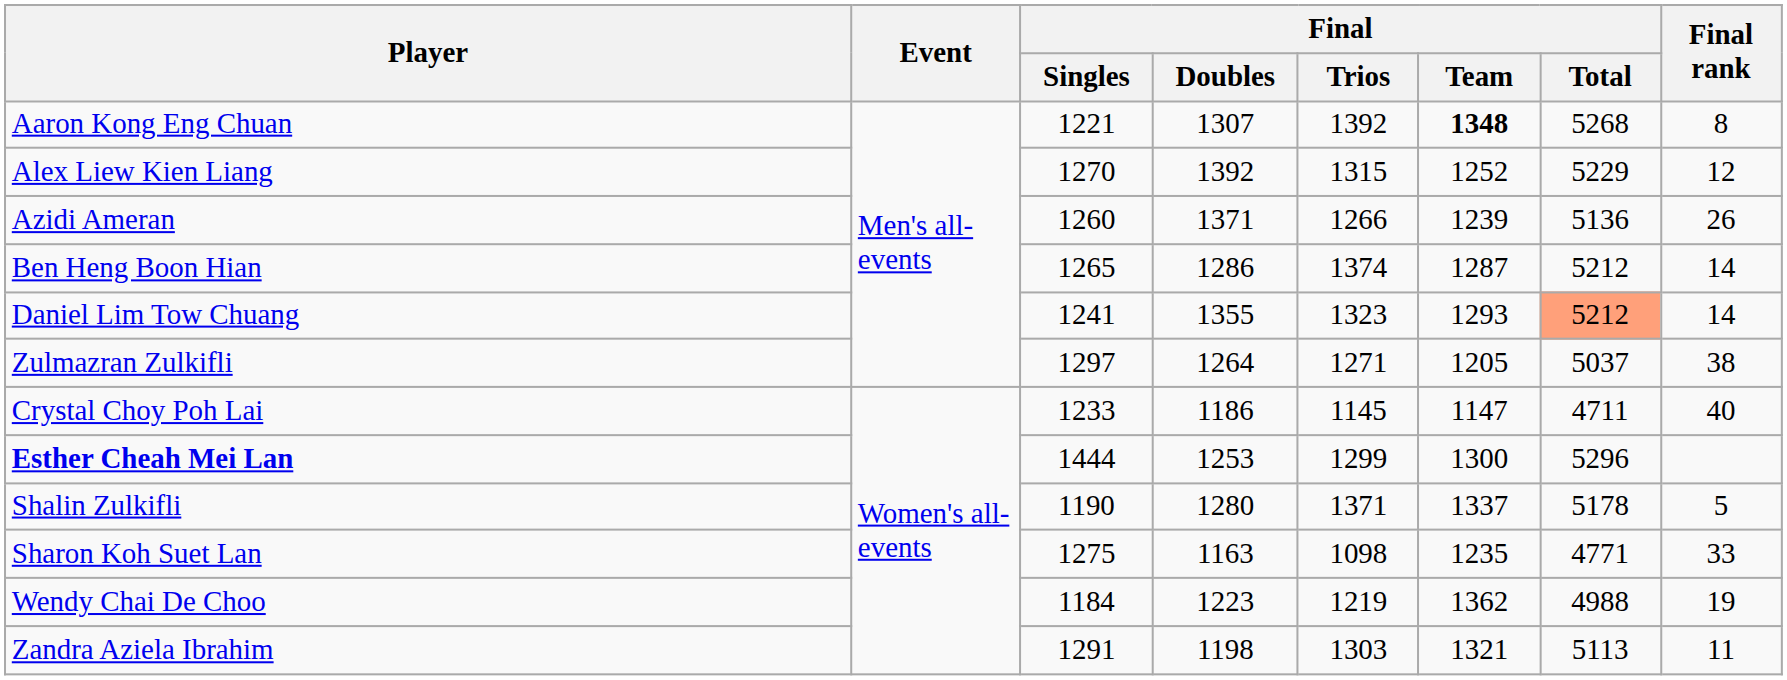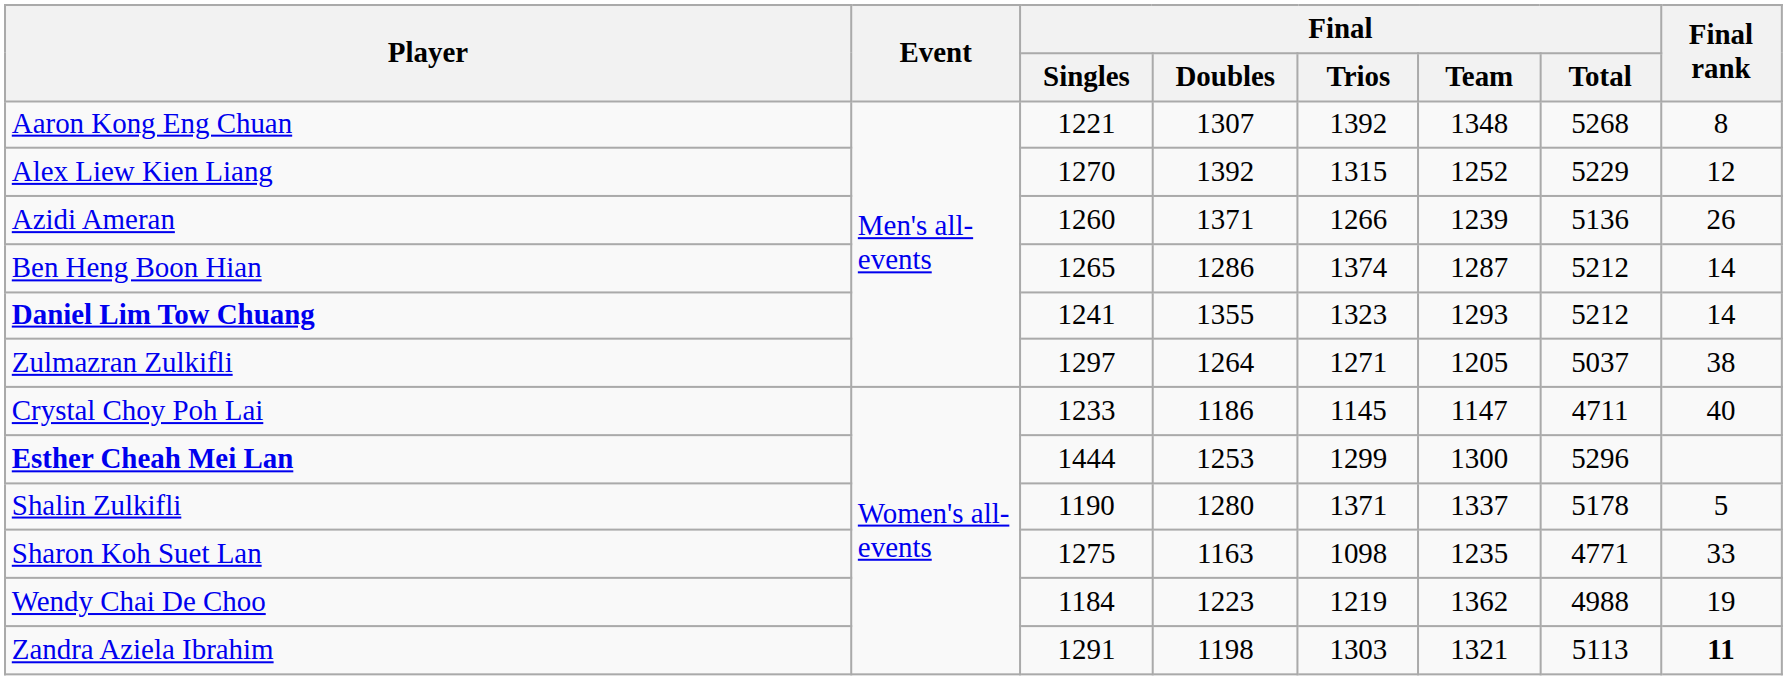row 3 | Final / Team: bold -> normal
row 7 | Player: normal -> bold
row 7 | Final / Total: lightsalmon background -> no background
row 14 | Final rank: normal -> bold
